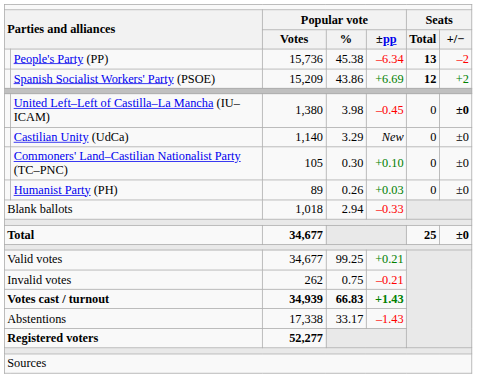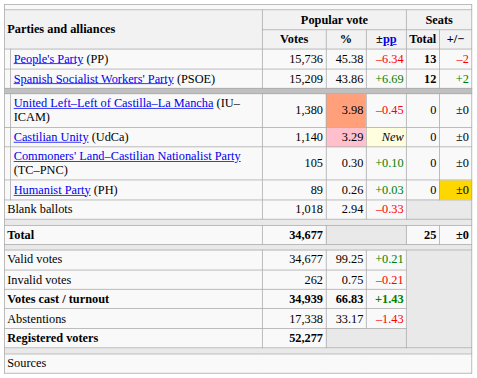United Left–Left of Castilla–La Mancha (IU–ICAM) | column 4: no background -> lightsalmon background
United Left–Left of Castilla–La Mancha (IU–ICAM) | column 7: bold -> normal
Castilian Unity (UdCa) | column 4: no background -> pink background
Castilian Unity (UdCa) | column 5: no background -> lightyellow background
Humanist Party (PH) | column 7: no background -> gold background
